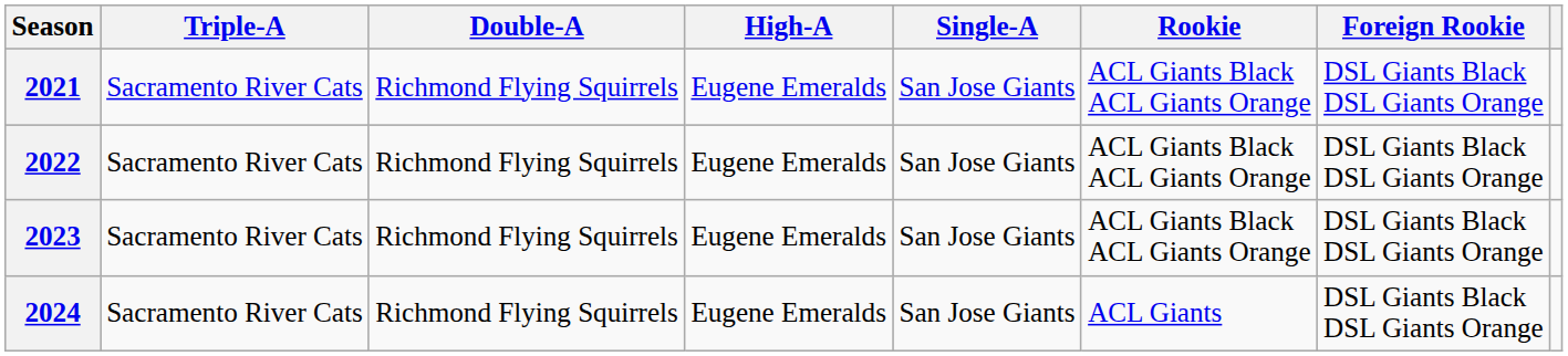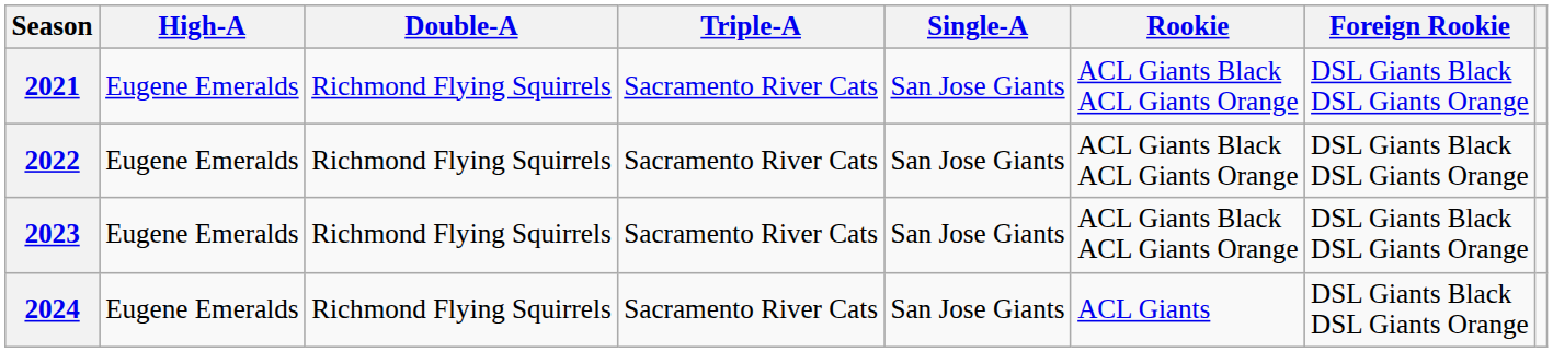columns swapped: Triple-A <-> High-A
